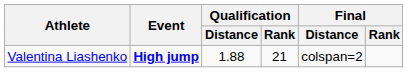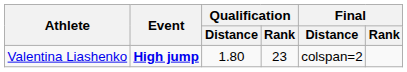Valentina Liashenko | Qualification / Distance: 1.88 -> 1.80
Valentina Liashenko | Qualification / Rank: 21 -> 23
